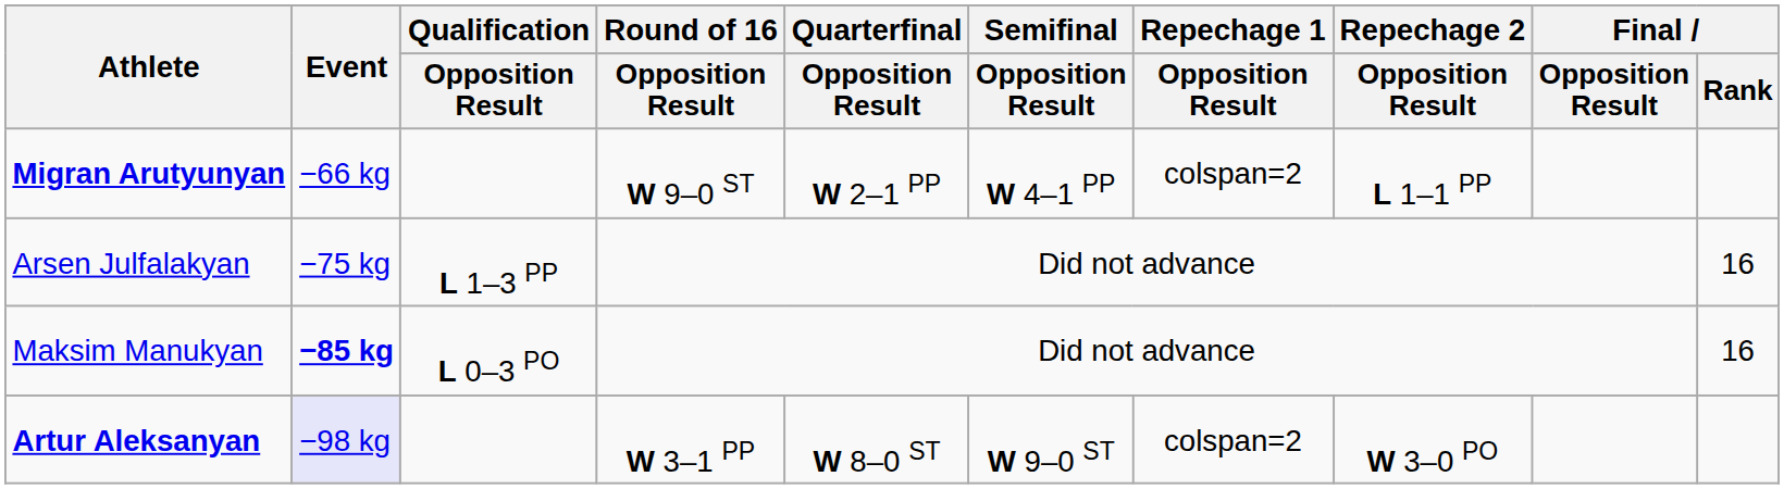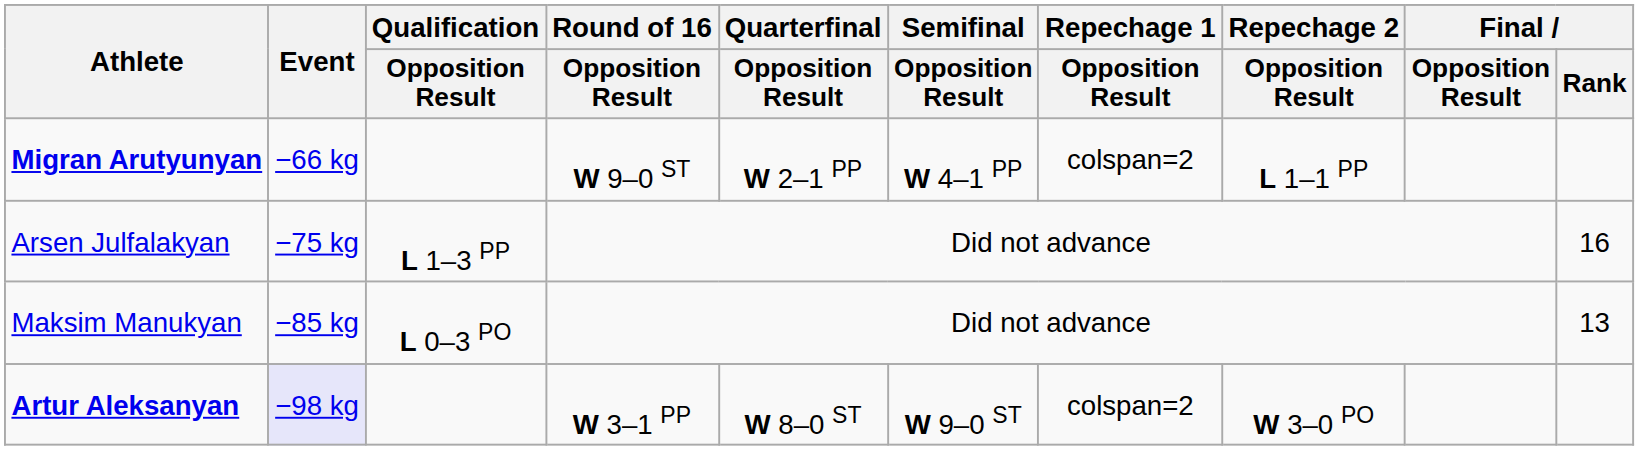Maksim Manukyan | Event: bold -> normal
Maksim Manukyan | Final / Rank: 16 -> 13
